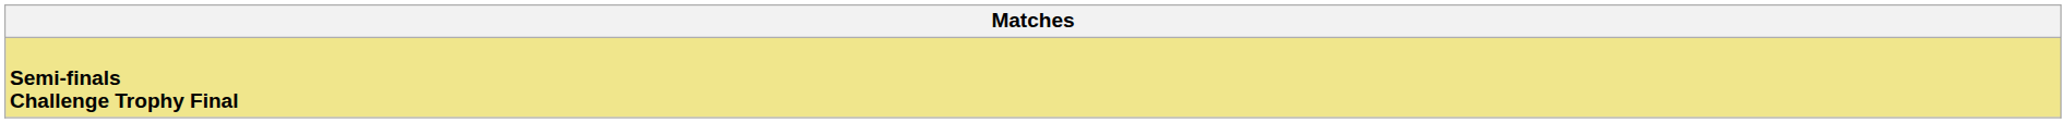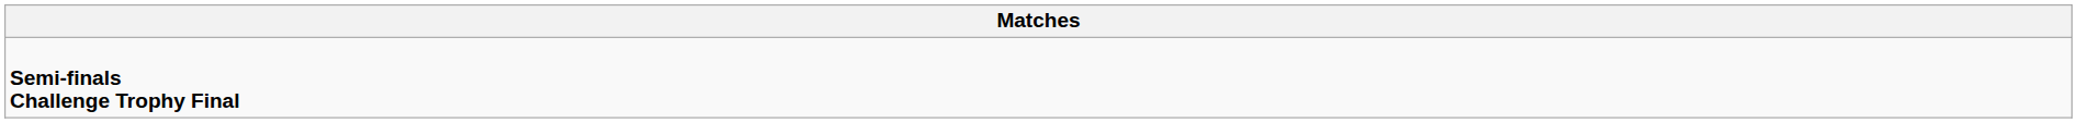row 2 | column 1: khaki background -> no background
